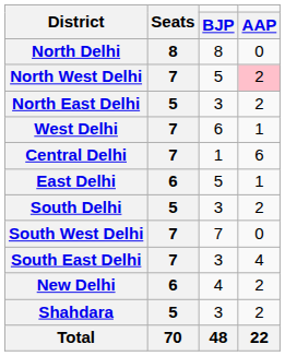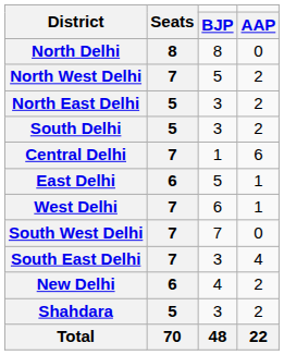North West Delhi | AAP: pink background -> no background
rows swapped: West Delhi <-> South Delhi
